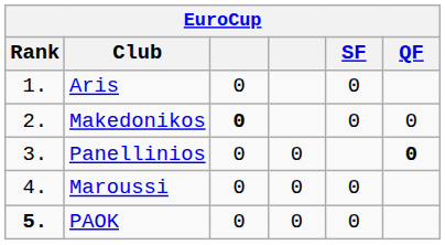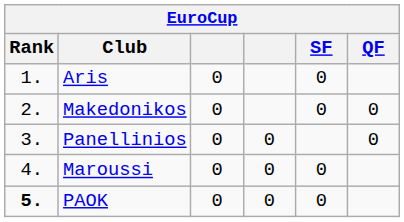Makedonikos | column 3: bold -> normal
Panellinios | QF: bold -> normal
